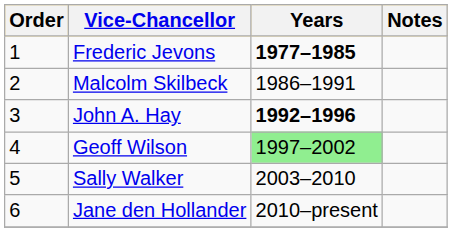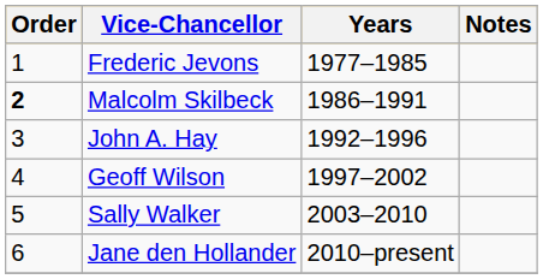Frederic Jevons | Years: bold -> normal
Malcolm Skilbeck | Order: normal -> bold
John A. Hay | Years: bold -> normal
Geoff Wilson | Years: lightgreen background -> no background
